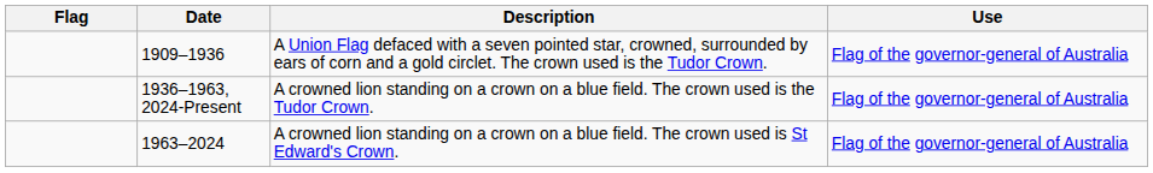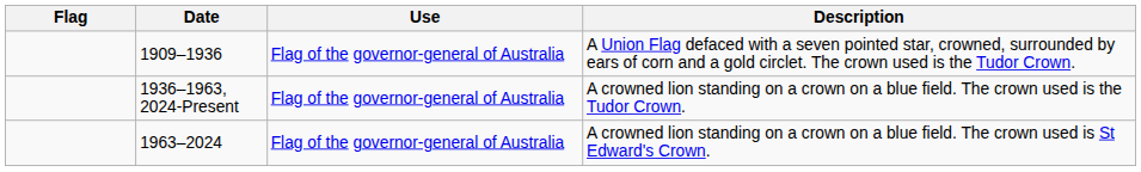columns swapped: Use <-> Description
